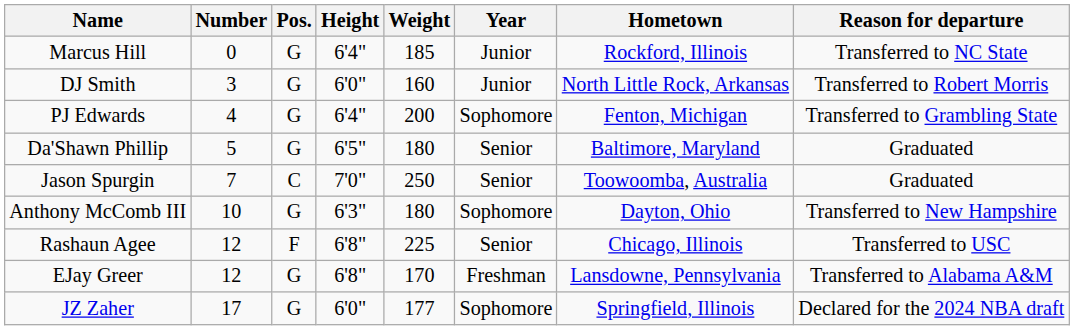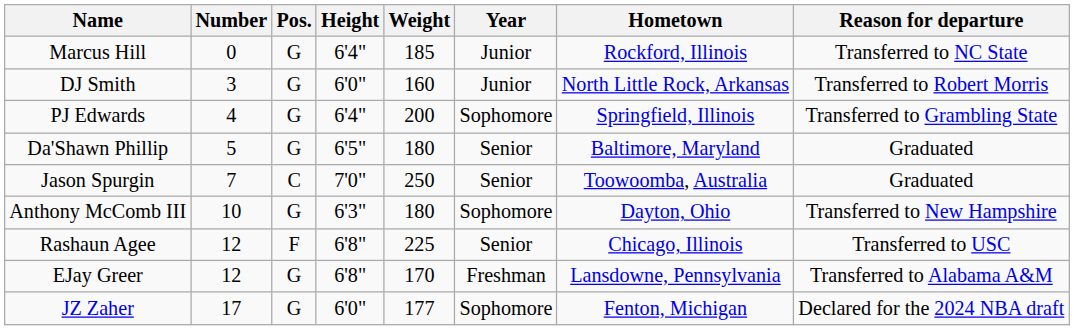PJ Edwards | Hometown: Fenton, Michigan -> Springfield, Illinois
JZ Zaher | Hometown: Springfield, Illinois -> Fenton, Michigan
